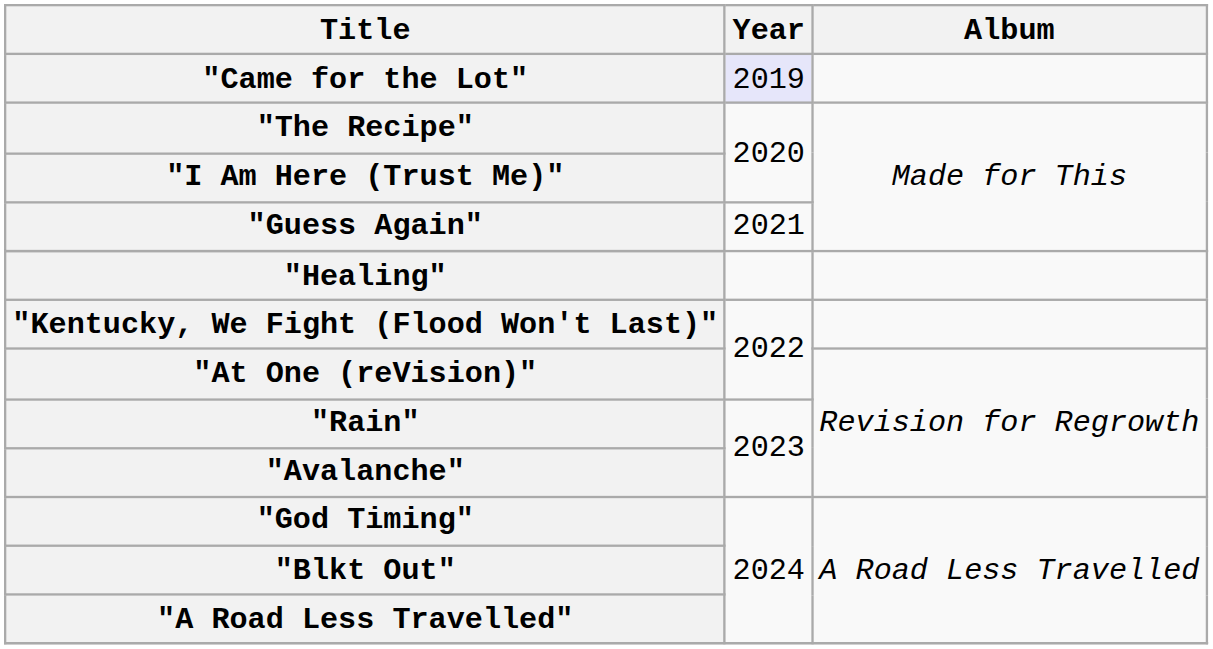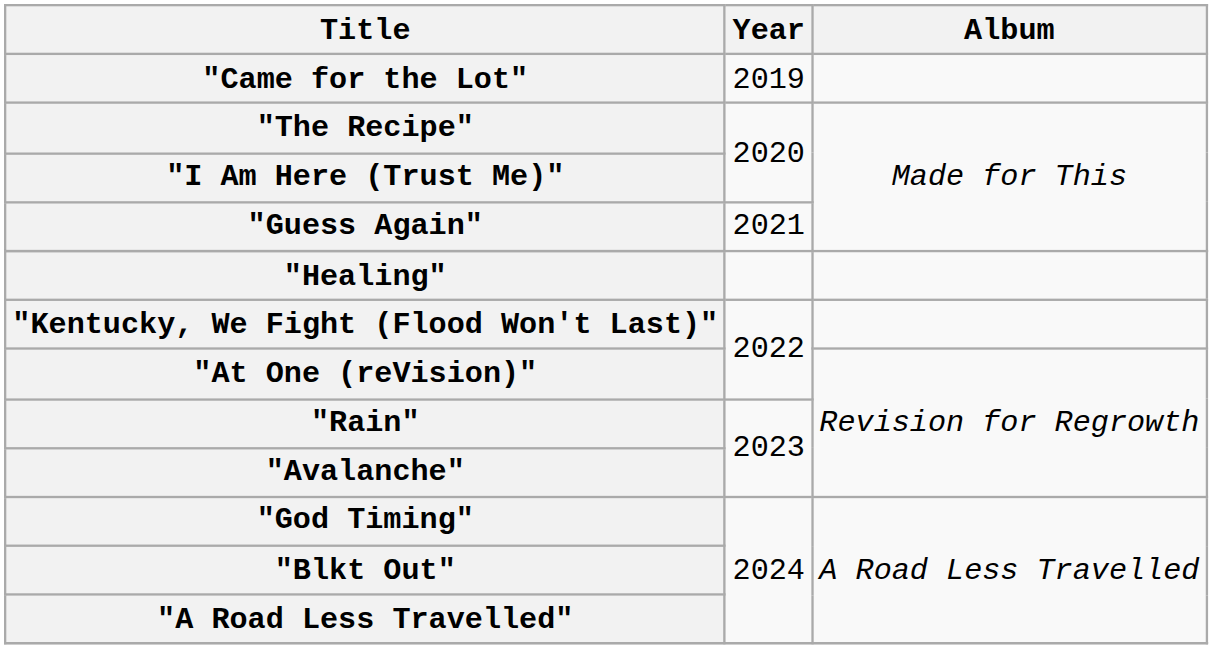"Came for the Lot" | Year: lavender background -> no background
